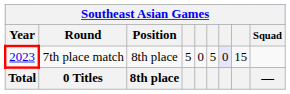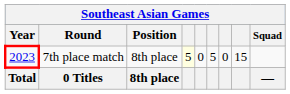7th place match | column 4: no background -> lightyellow background
7th place match | column 7: lavender background -> no background
